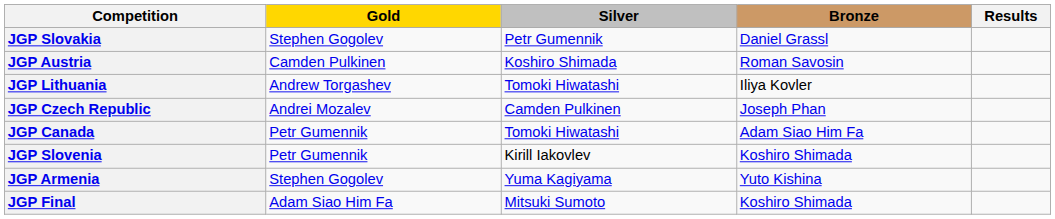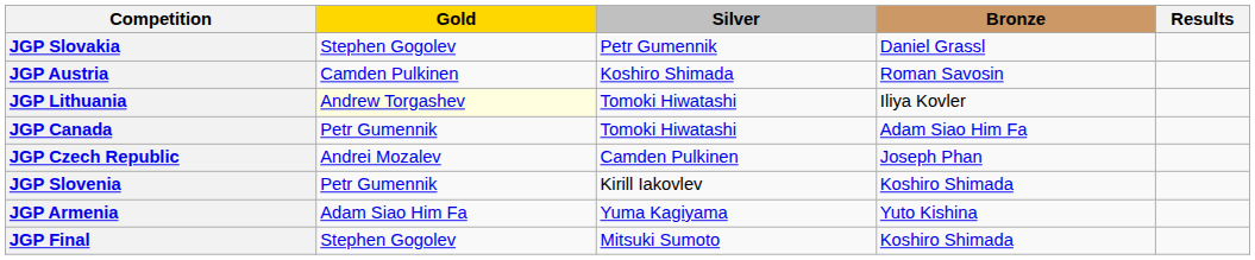JGP Lithuania | Gold: no background -> lightyellow background
rows swapped: JGP Canada <-> JGP Czech Republic
JGP Armenia | Gold: Stephen Gogolev -> Adam Siao Him Fa
JGP Final | Gold: Adam Siao Him Fa -> Stephen Gogolev
